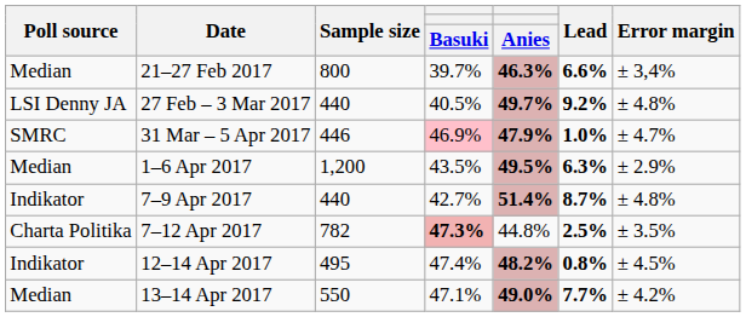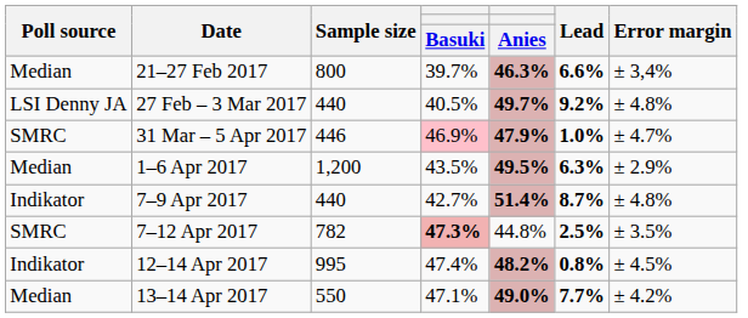7–12 Apr 2017 | Poll source: Charta Politika -> SMRC
12–14 Apr 2017 | Sample size: 495 -> 995
